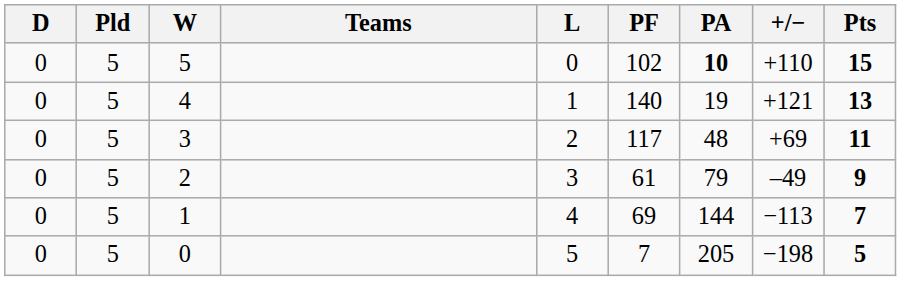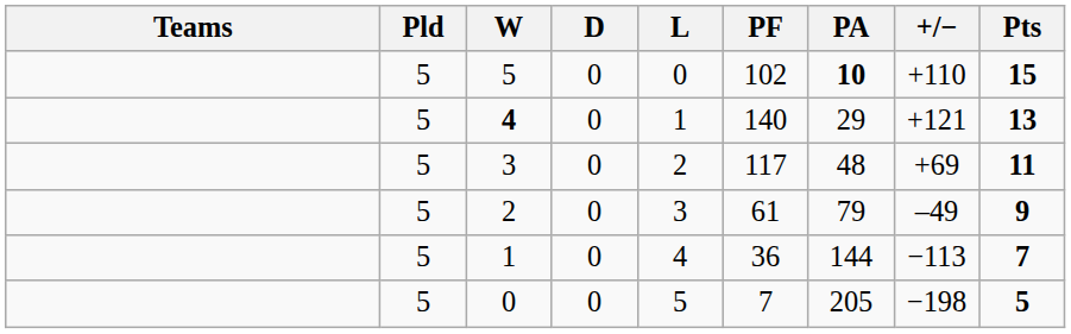columns swapped: Teams <-> D
row 3 | W: normal -> bold
row 3 | PA: 19 -> 29
row 6 | PF: 69 -> 36
